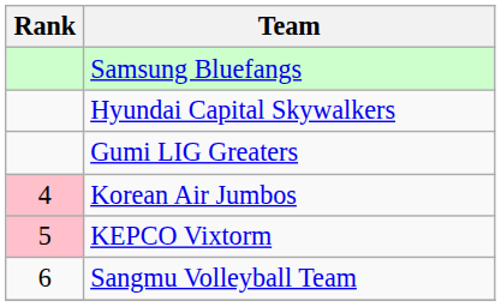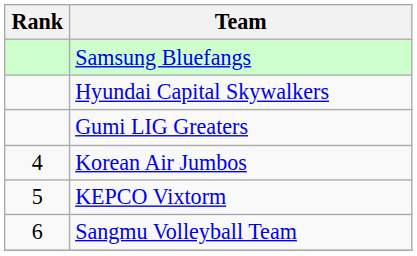Korean Air Jumbos | Rank: pink background -> no background
KEPCO Vixtorm | Rank: pink background -> no background
